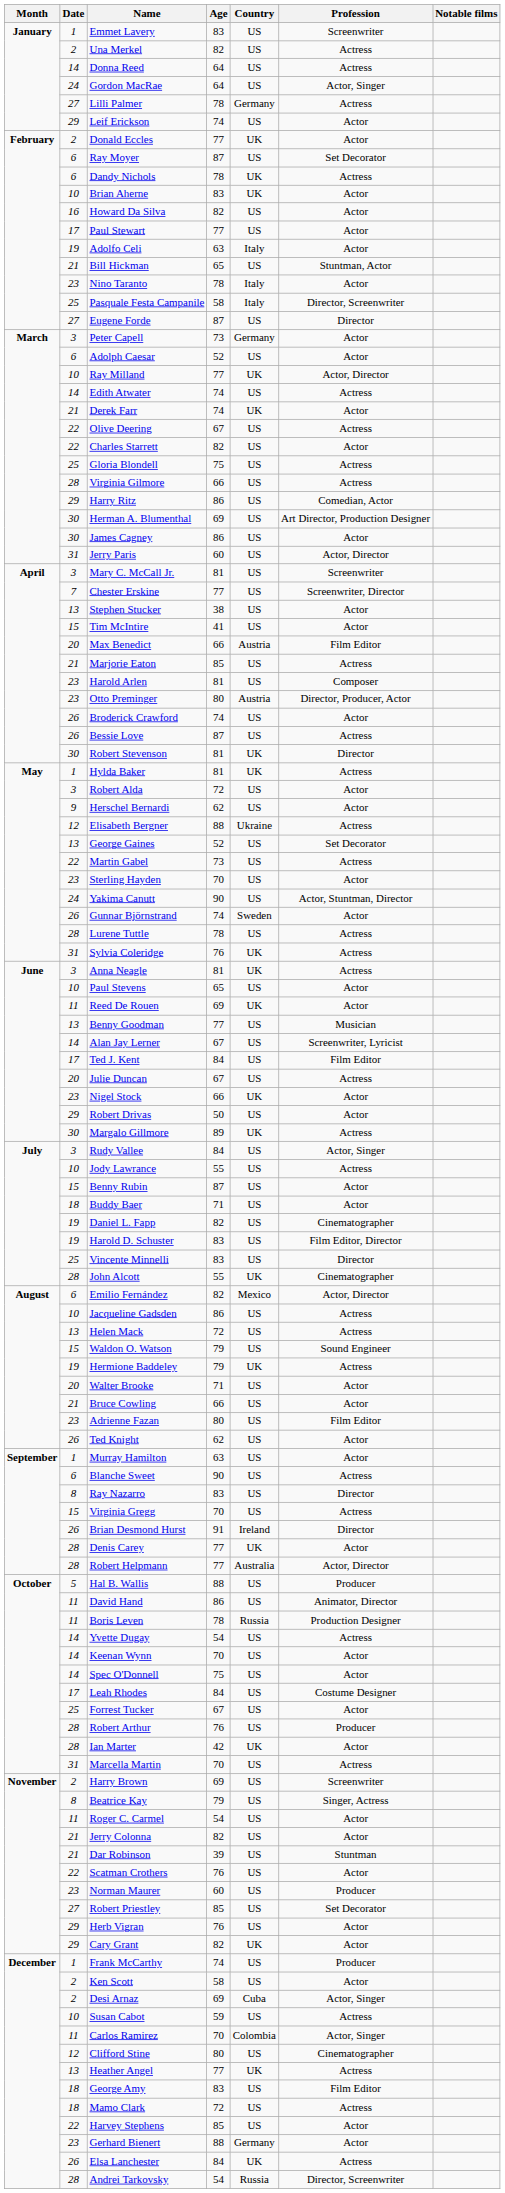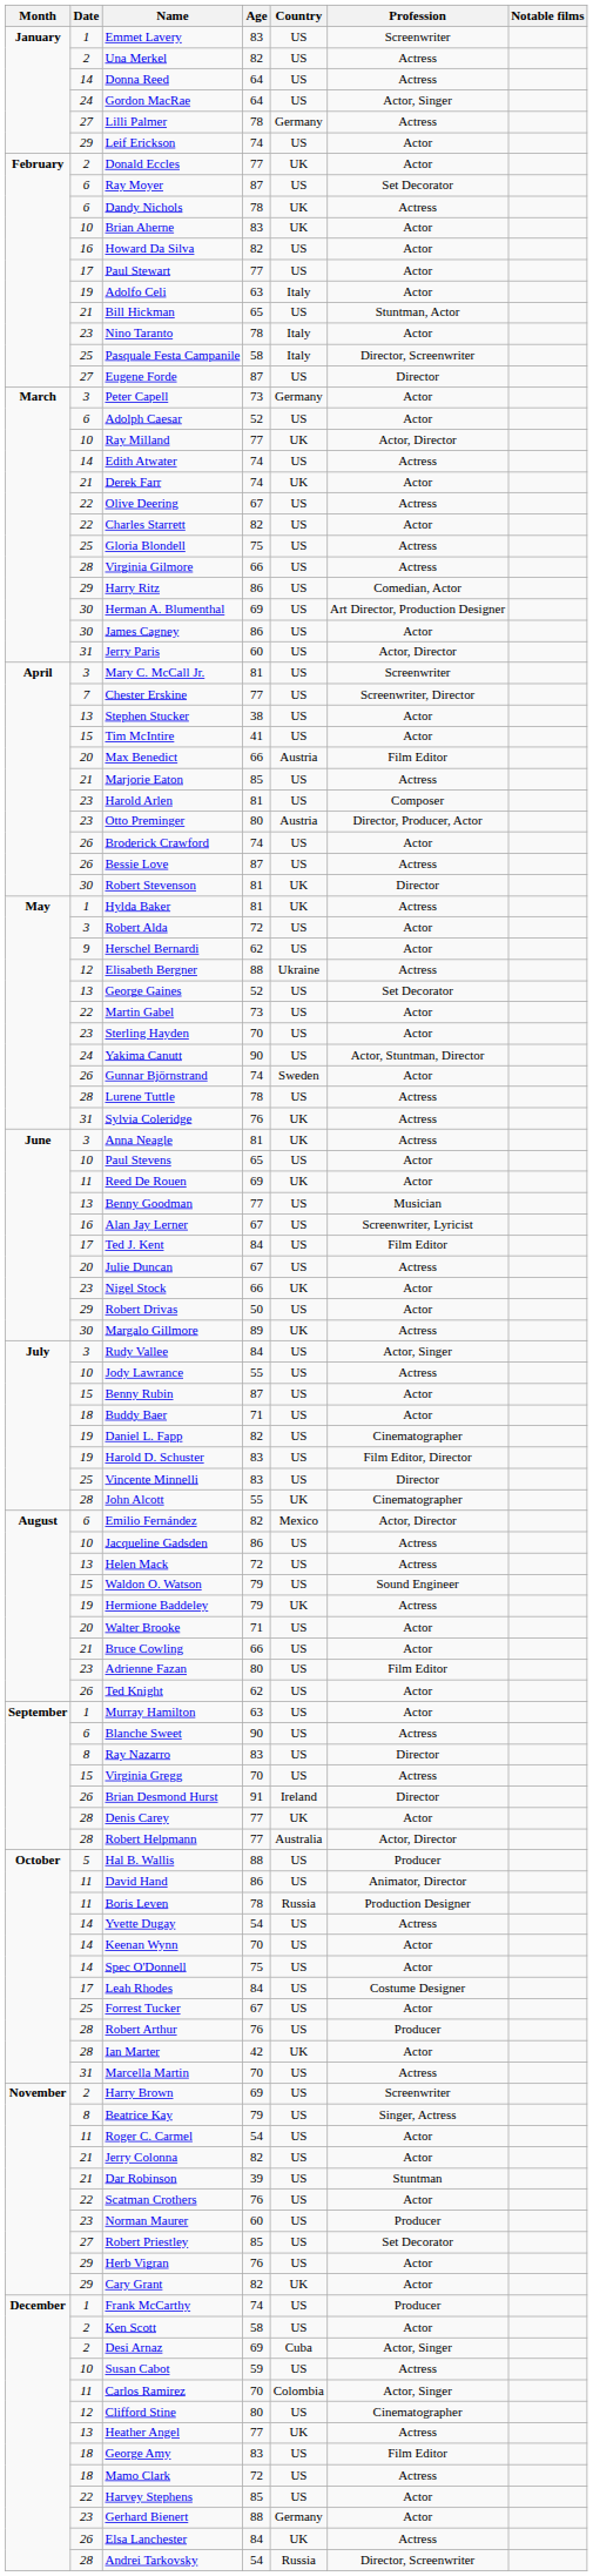Martin Gabel | Profession: Actress -> Actor
Alan Jay Lerner | Date: 14 -> 16
